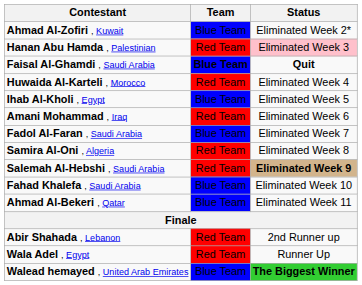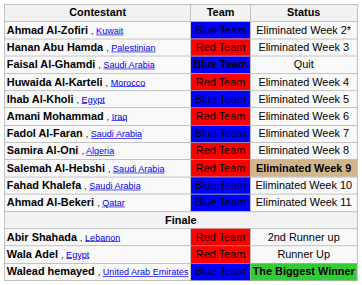Hanan Abu Hamda , Palestinian | Status: pink background -> no background
Faisal Al-Ghamdi , Saudi Arabia | Status: bold -> normal
